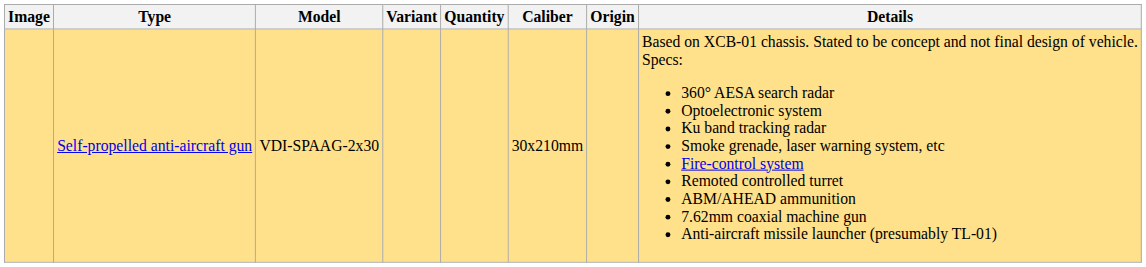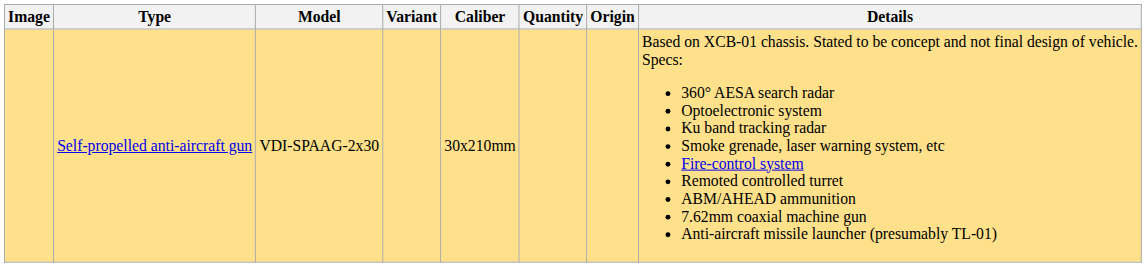columns swapped: Caliber <-> Quantity
